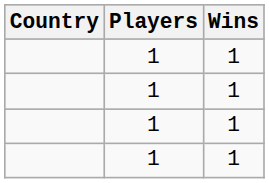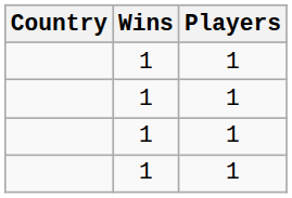columns swapped: Players <-> Wins
